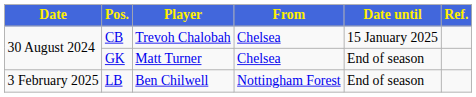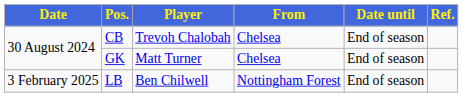CB | Date until: 15 January 2025 -> End of season
